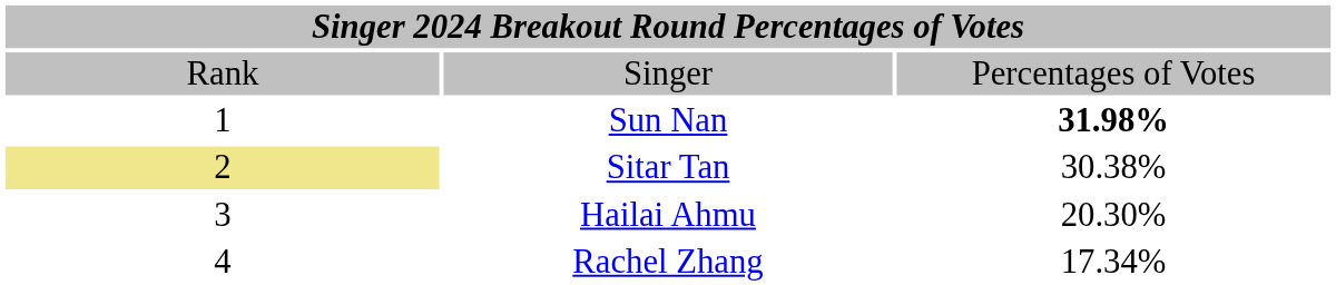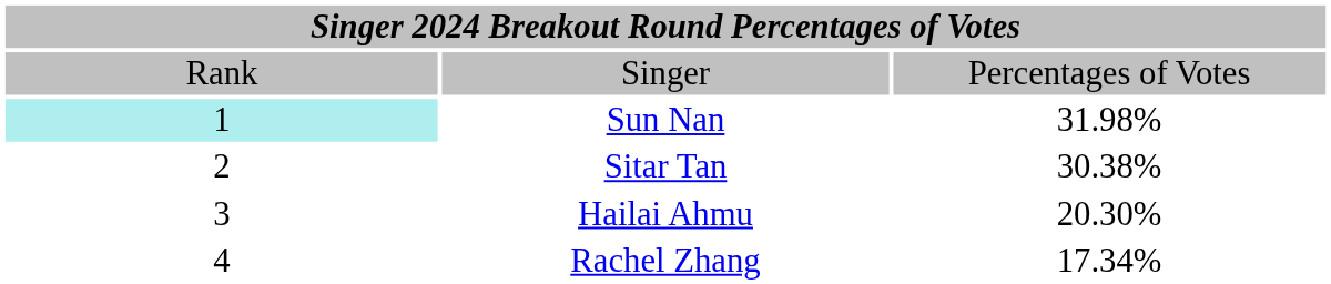Sun Nan | column 1: no background -> paleturquoise background
Sun Nan | column 3: bold -> normal
Sitar Tan | column 1: khaki background -> no background
